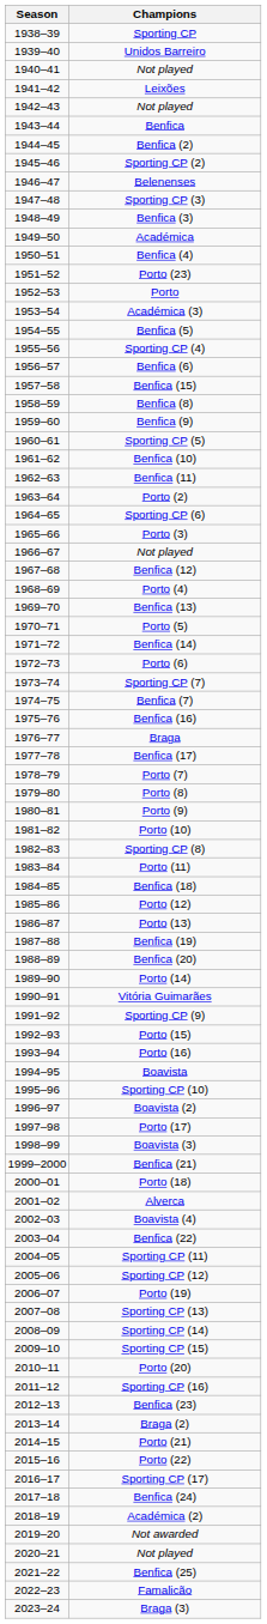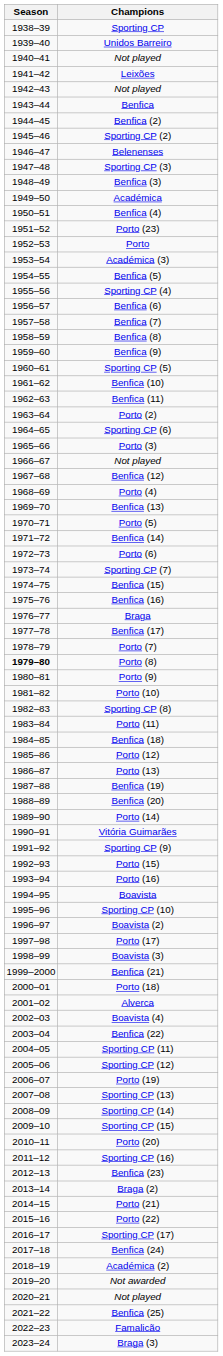row 21 | Champions: Benfica (15) -> Benfica (7)
row 38 | Champions: Benfica (7) -> Benfica (15)
row 43 | Season: normal -> bold
